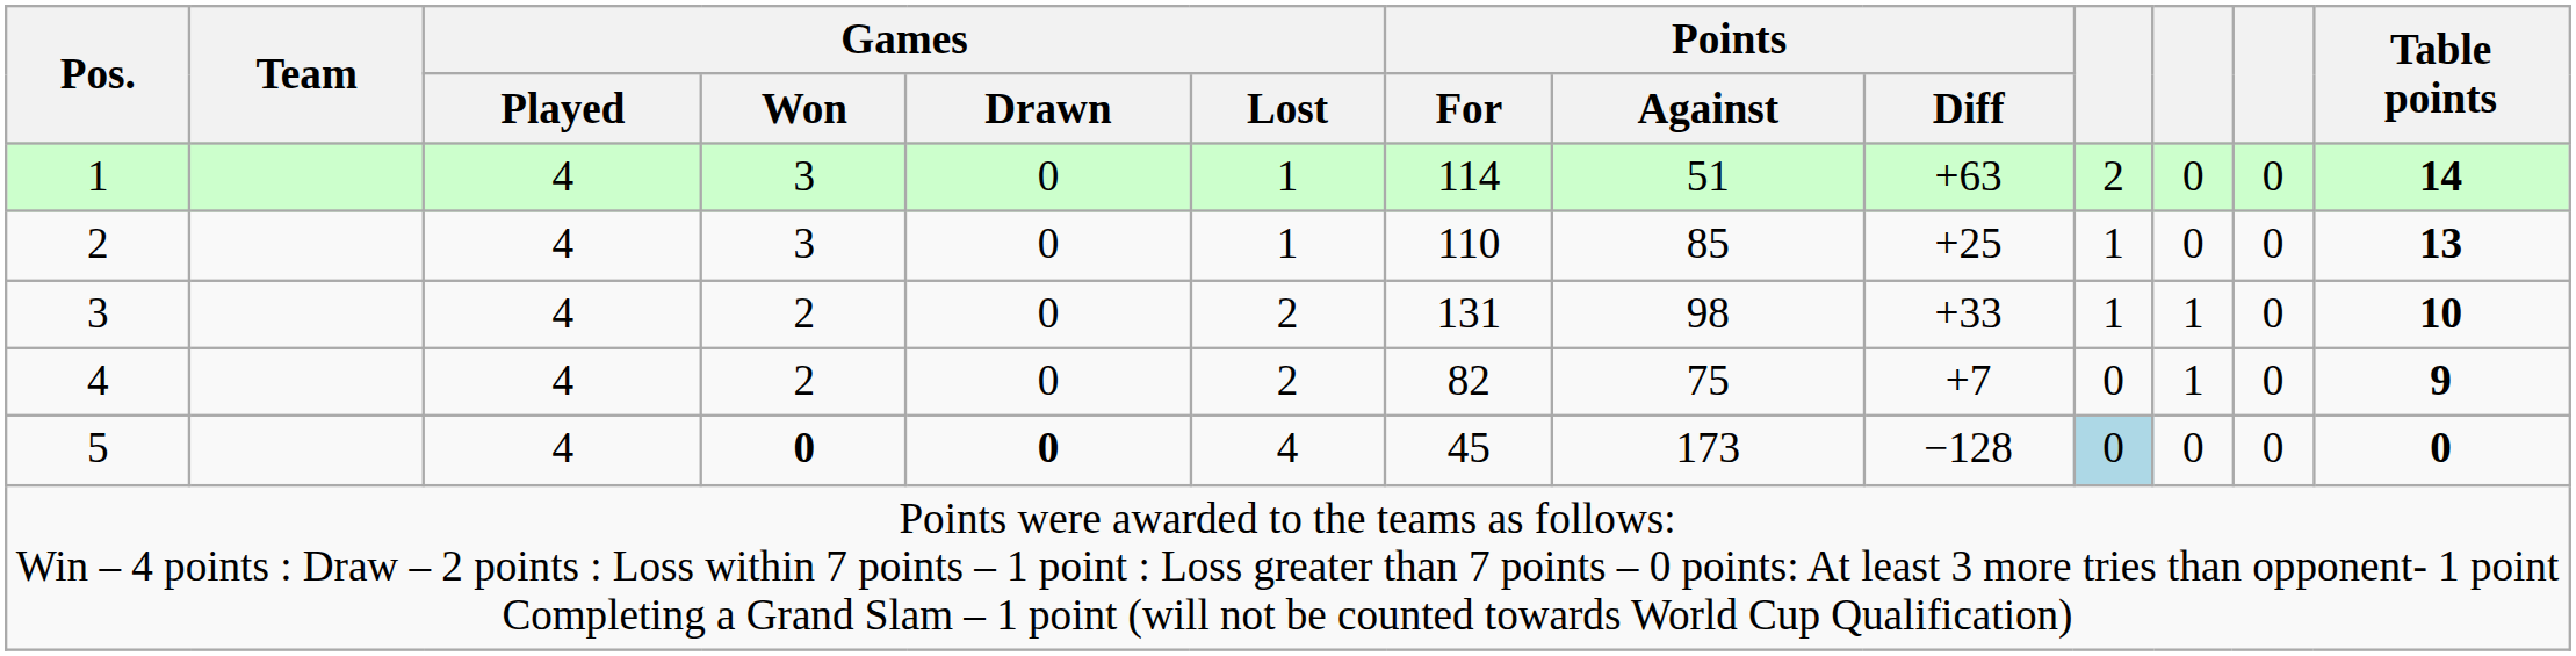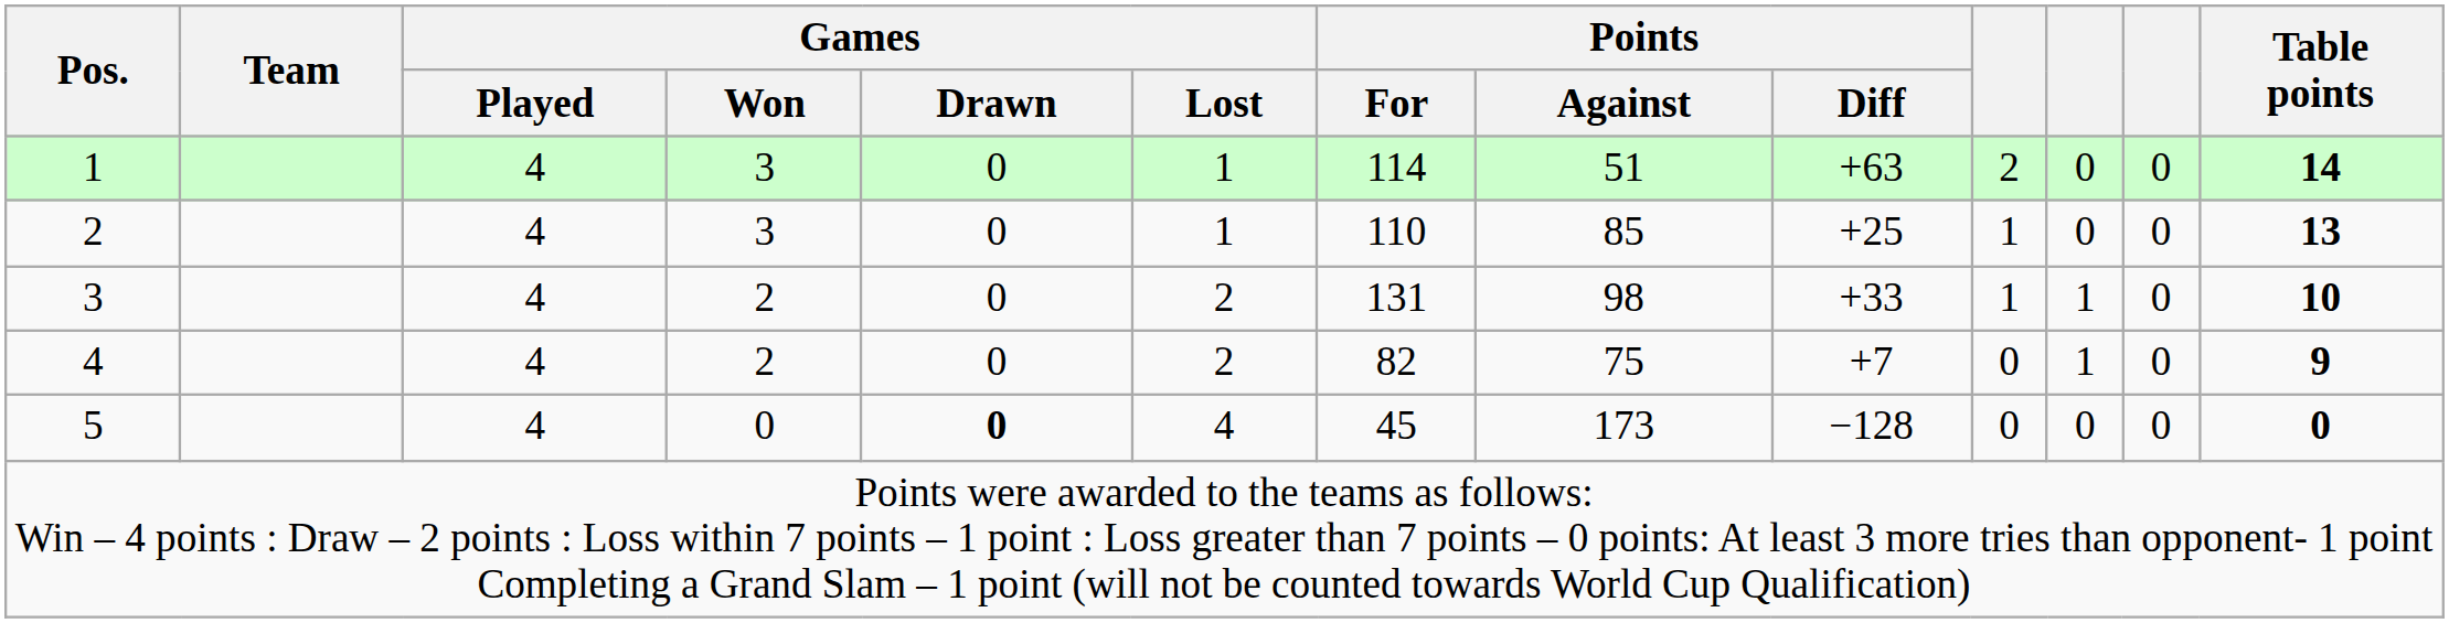5 | Games / Won: bold -> normal
5 | column 10: lightblue background -> no background
